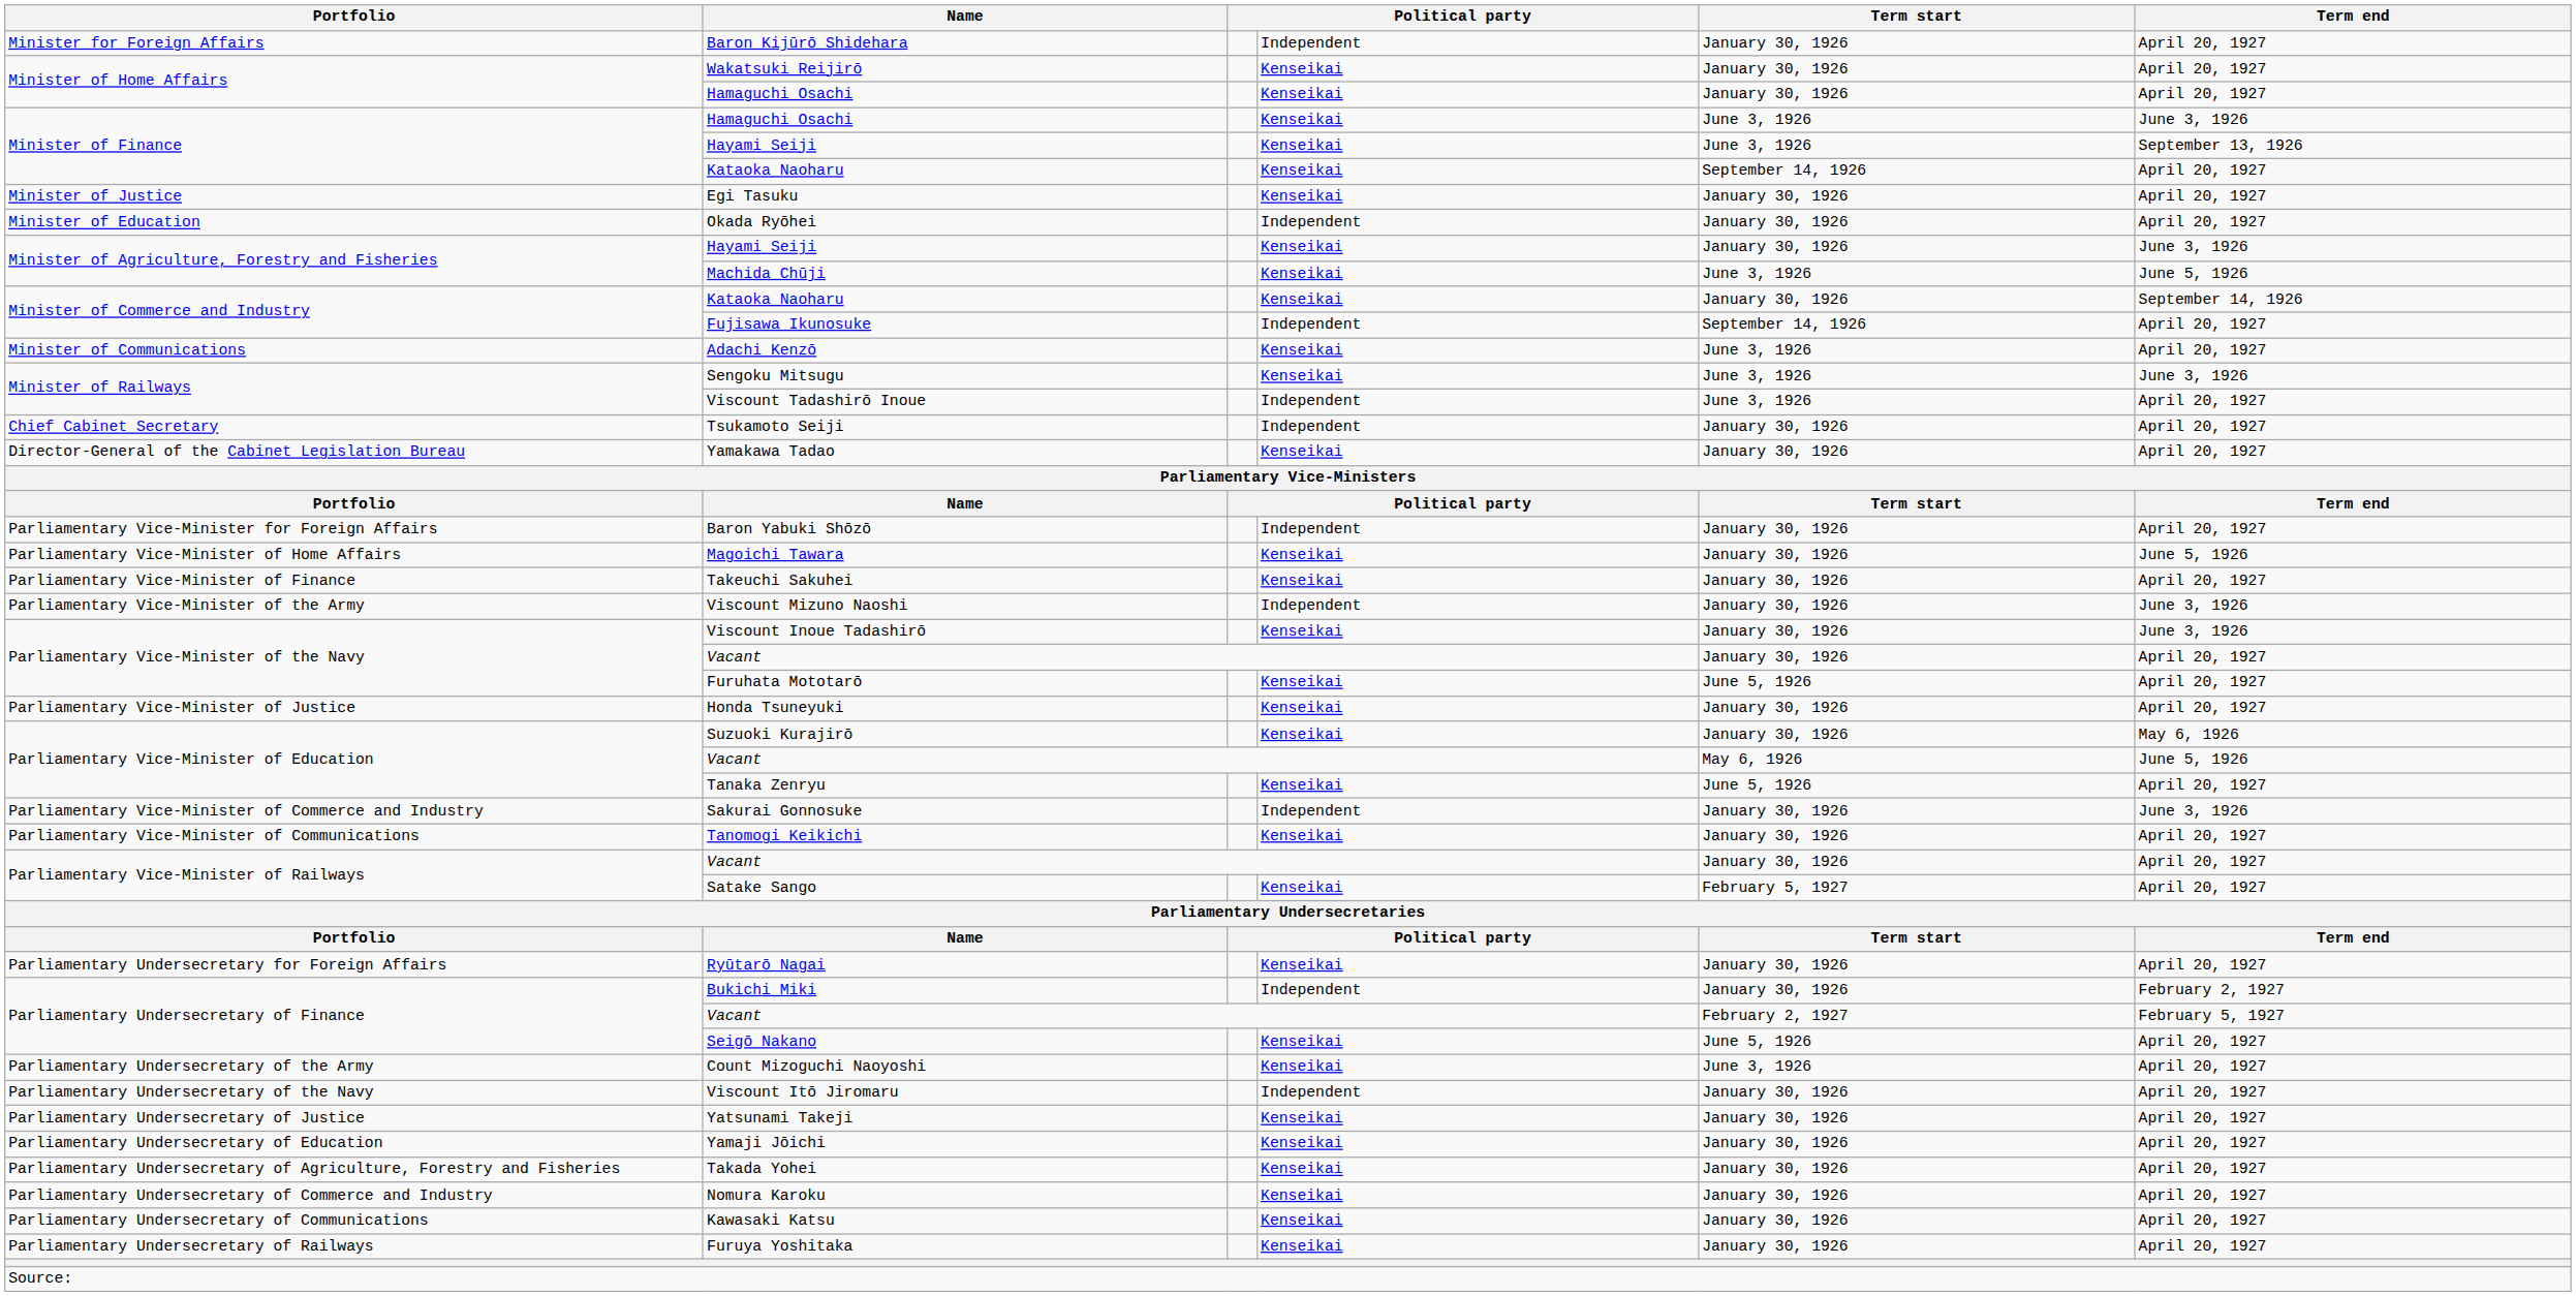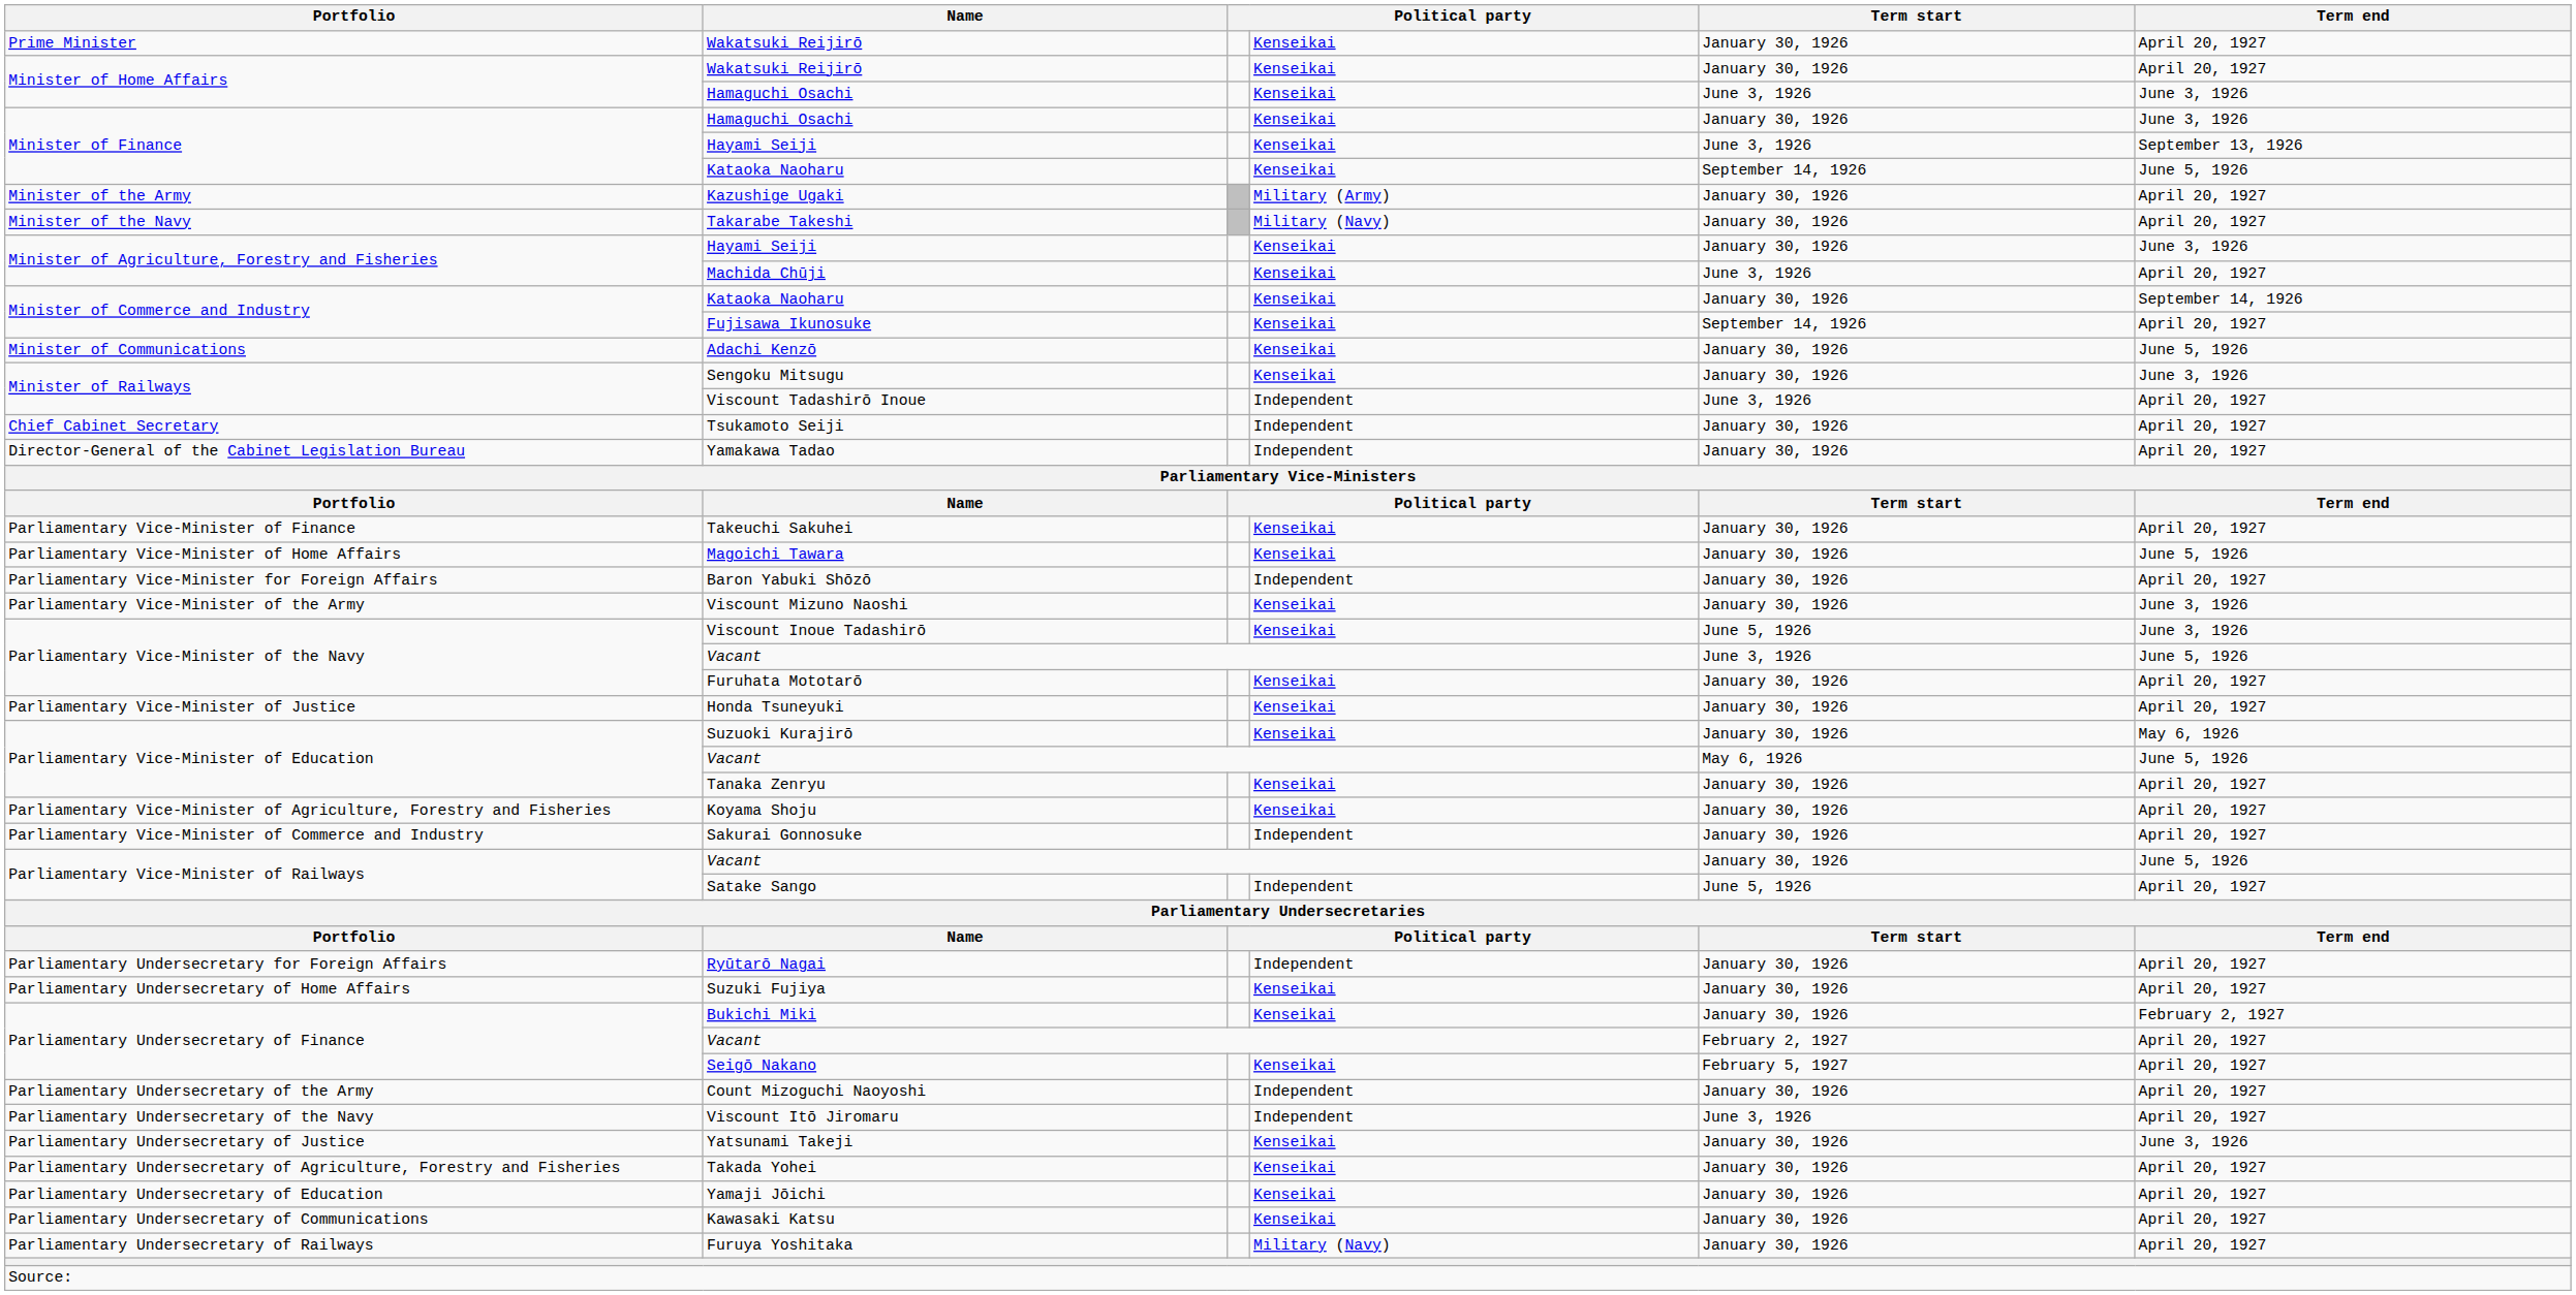+ row: Prime Minister | Wakatsuki Reijirō | Kenseikai | January 30, 1926 | April 20, 1927
- row: Minister for Foreign Affairs | Baron Kijūrō Shidehara | Independent | January 30, 1926 | April 20, 1927
Minister of Home Affairs / Hamaguchi Osachi | Term start: January 30, 1926 -> June 3, 1926
Minister of Home Affairs / Hamaguchi Osachi | Term end: April 20, 1927 -> June 3, 1926
Minister of Finance / Hamaguchi Osachi | Term start: June 3, 1926 -> January 30, 1926
Minister of Finance / Kataoka Naoharu | Term end: April 20, 1927 -> June 5, 1926
+ row: Minister of the Army | Kazushige Ugaki | Military (Army) | January 30, 1926 | April 20, 1927
+ row: Minister of the Navy | Takarabe Takeshi | Military (Navy) | January 30, 1926 | April 20, 1927
- row: Minister of Justice | Egi Tasuku | Kenseikai | January 30, 1926 | April 20, 1927
- row: Minister of Education | Okada Ryōhei | Independent | January 30, 1926 | April 20, 1927
Machida Chūji | Term end: June 5, 1926 -> April 20, 1927
Fujisawa Ikunosuke | column 4: Independent -> Kenseikai
Adachi Kenzō | Term start: June 3, 1926 -> January 30, 1926
Adachi Kenzō | Term end: April 20, 1927 -> June 5, 1926
Sengoku Mitsugu | Term start: June 3, 1926 -> January 30, 1926
Yamakawa Tadao | column 4: Kenseikai -> Independent
rows swapped: Baron Yabuki Shōzō <-> Takeuchi Sakuhei
Viscount Mizuno Naoshi | column 4: Independent -> Kenseikai
Viscount Inoue Tadashirō | Term start: January 30, 1926 -> June 5, 1926
Parliamentary Vice-Minister of the Navy / Vacant | Term start: January 30, 1926 -> June 3, 1926
Parliamentary Vice-Minister of the Navy / Vacant | Term end: April 20, 1927 -> June 5, 1926
Furuhata Mototarō | Term start: June 5, 1926 -> January 30, 1926
Tanaka Zenryu | Term start: June 5, 1926 -> January 30, 1926
+ row: Parliamentary Vice-Minister of Agriculture, Forestry and Fisheries | Koyama Shoju | Kenseikai | January 30, 1926 | April 20, 1927
Sakurai Gonnosuke | Term end: June 3, 1926 -> April 20, 1927
- row: Parliamentary Vice-Minister of Communications | Tanomogi Keikichi | Kenseikai | January 30, 1926 | April 20, 1927
Parliamentary Vice-Minister of Railways / Vacant | Term end: April 20, 1927 -> June 5, 1926
Satake Sango | column 4: Kenseikai -> Independent
Satake Sango | Term start: February 5, 1927 -> June 5, 1926
Ryūtarō Nagai | column 4: Kenseikai -> Independent
+ row: Parliamentary Undersecretary of Home Affairs | Suzuki Fujiya | Kenseikai | January 30, 1926 | April 20, 1927
Bukichi Miki | column 4: Independent -> Kenseikai
Parliamentary Undersecretary of Finance / Vacant | Term end: February 5, 1927 -> April 20, 1927
Seigō Nakano | Term start: June 5, 1926 -> February 5, 1927
Count Mizoguchi Naoyoshi | column 4: Kenseikai -> Independent
Count Mizoguchi Naoyoshi | Term start: June 3, 1926 -> January 30, 1926
Viscount Itō Jiromaru | Term start: January 30, 1926 -> June 3, 1926
Yatsunami Takeji | Term end: April 20, 1927 -> June 3, 1926
rows swapped: Yamaji Jōichi <-> Takada Yohei
- row: Parliamentary Undersecretary of Commerce and Industry | Nomura Karoku | Kenseikai | January 30, 1926 | April 20, 1927
Furuya Yoshitaka | column 4: Kenseikai -> Military (Navy)
